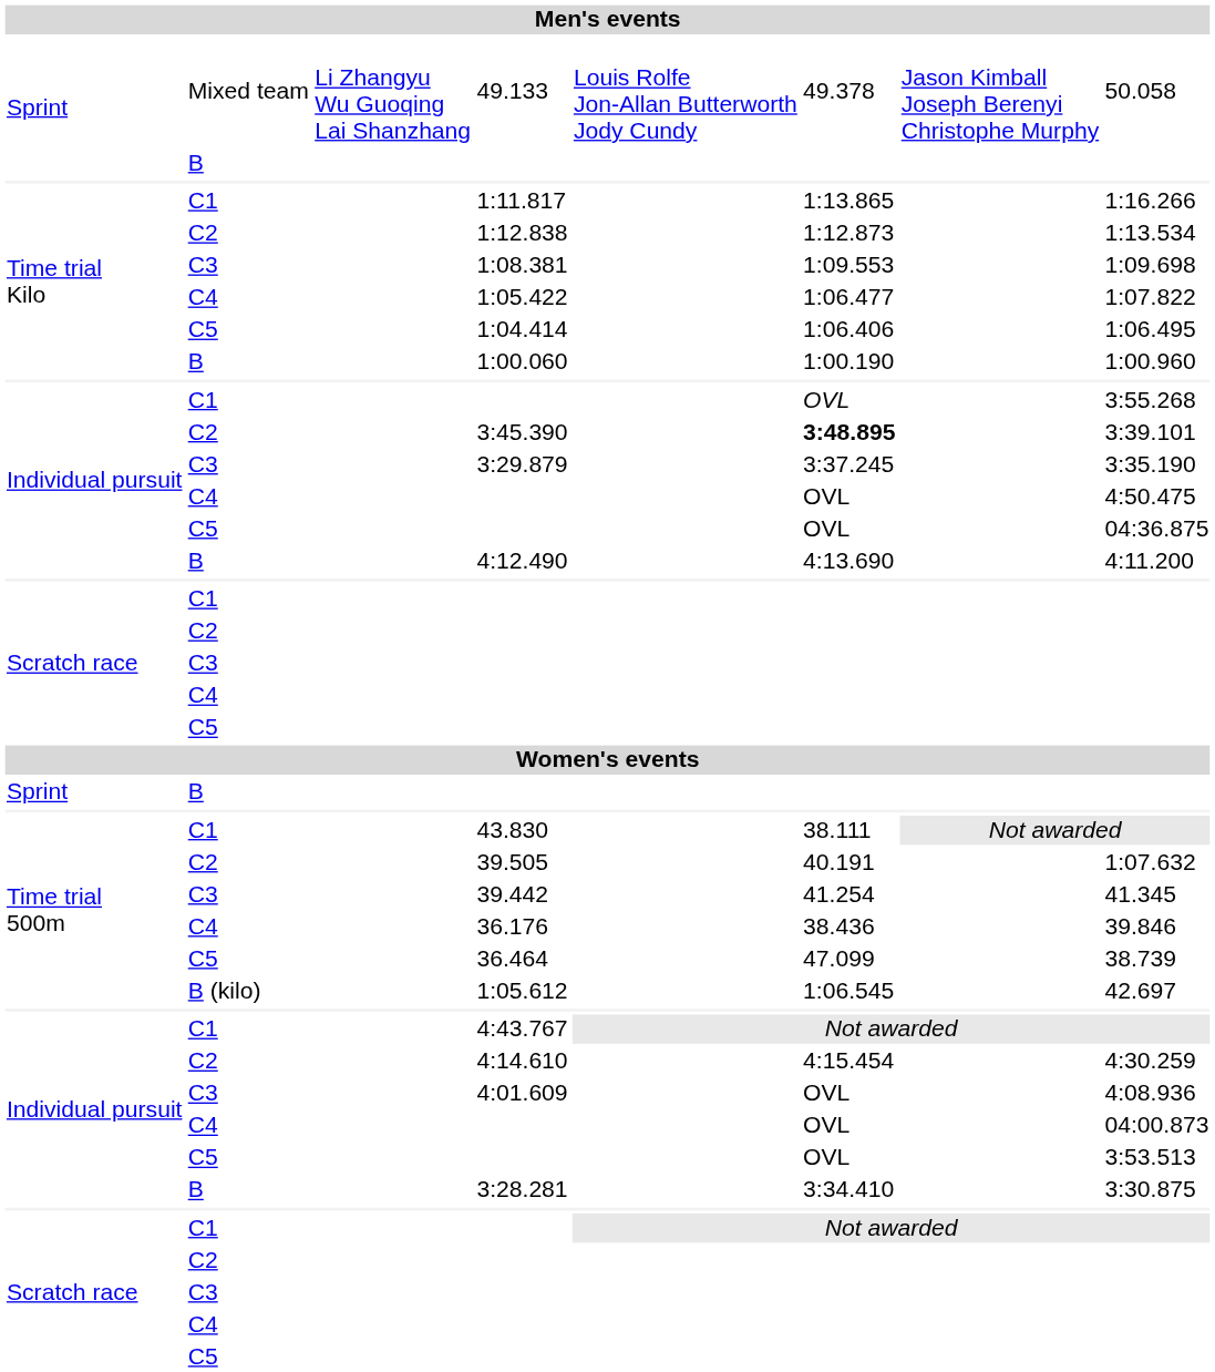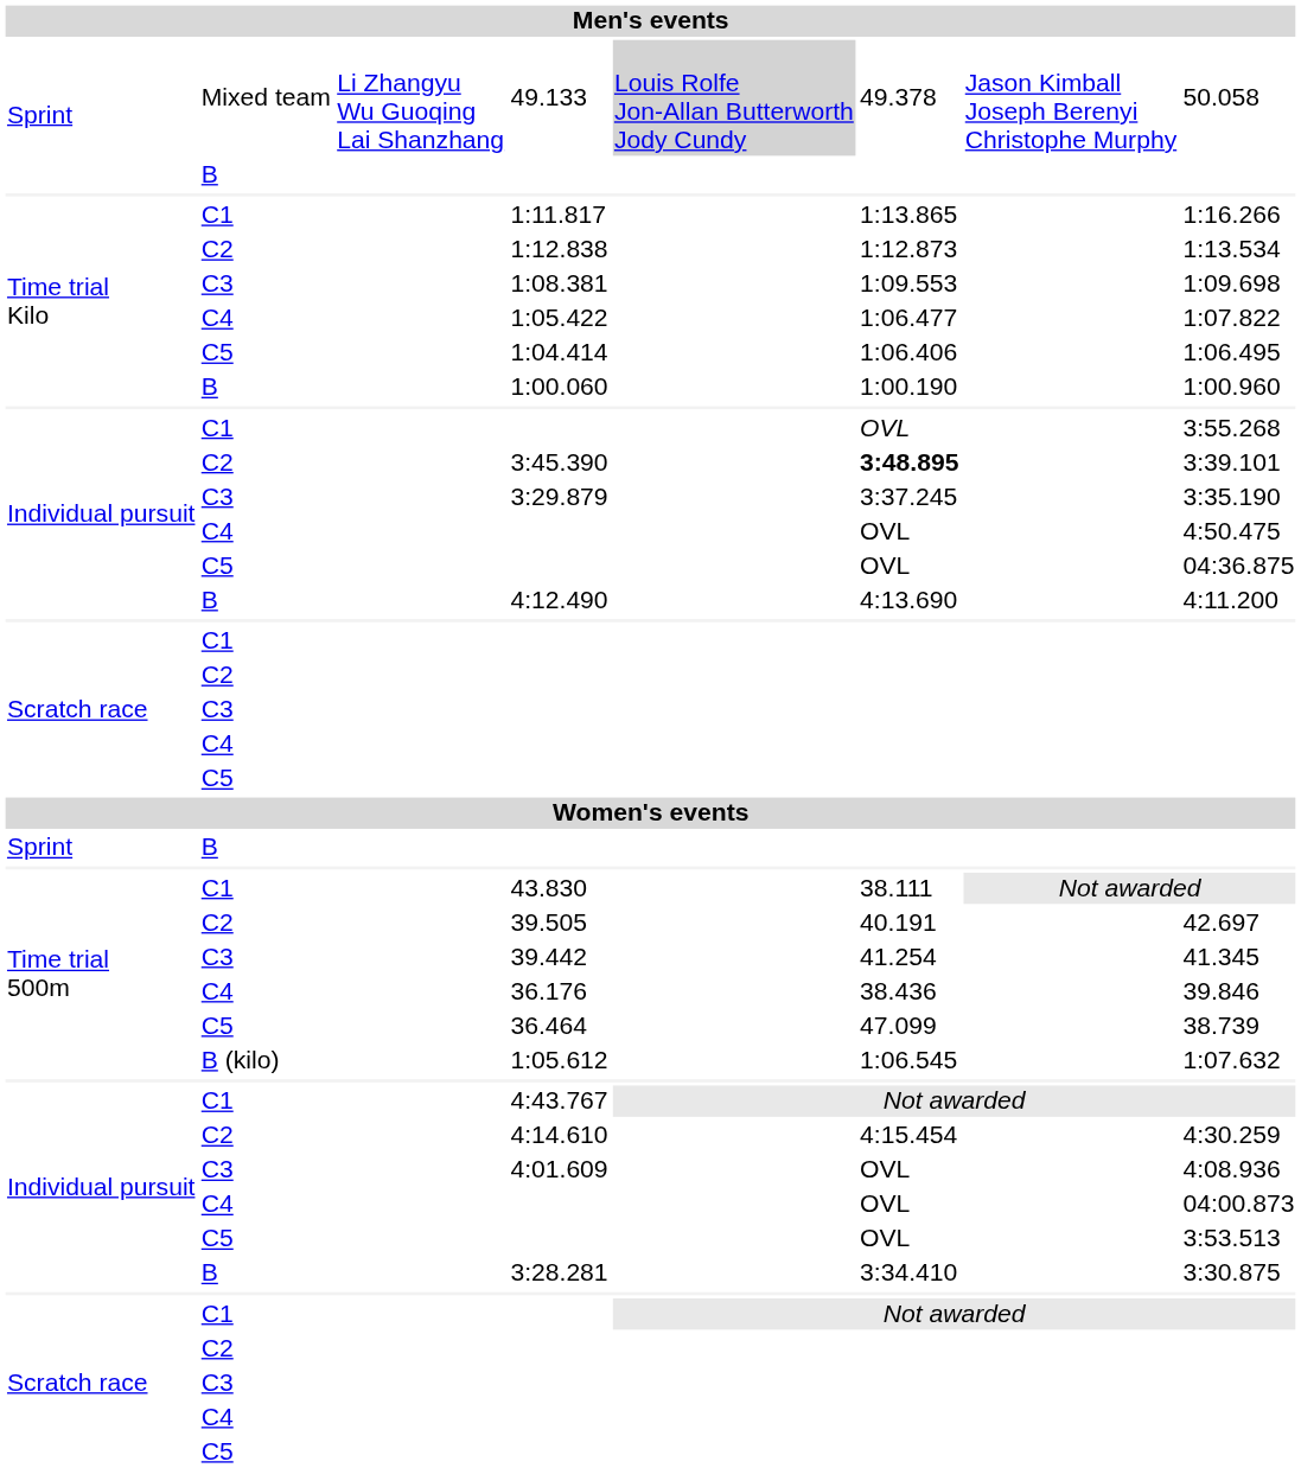49.133 | column 5: no background -> lightgrey background
39.505 | column 8: 1:07.632 -> 42.697
1:05.612 | column 8: 42.697 -> 1:07.632
